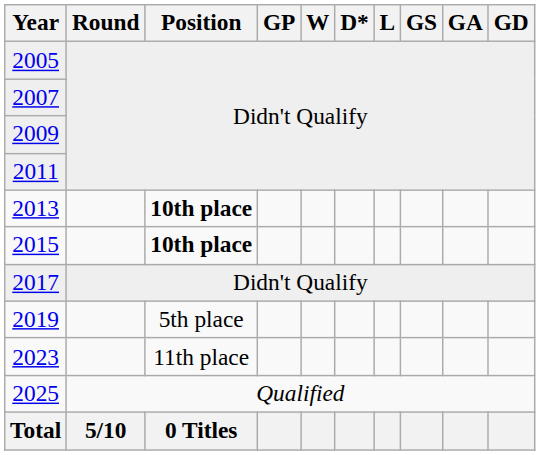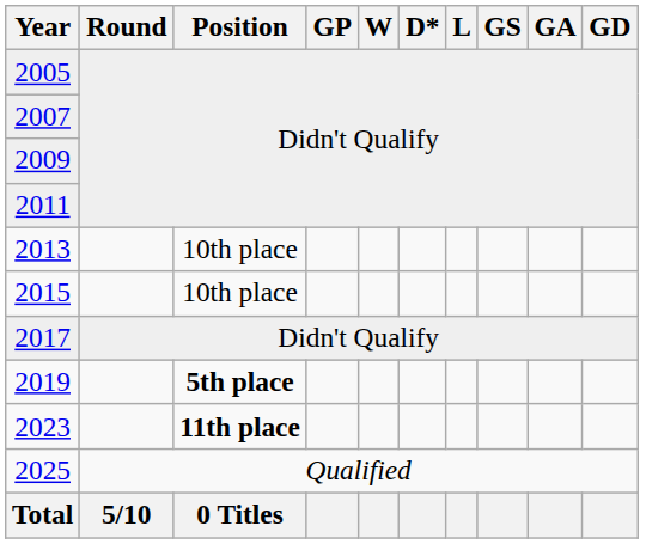2013 | Position: bold -> normal
2015 | Position: bold -> normal
2019 | Position: normal -> bold
2023 | Position: normal -> bold
